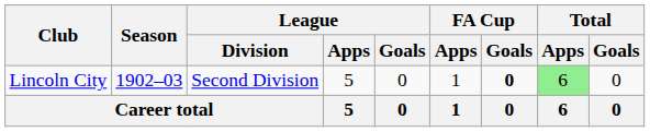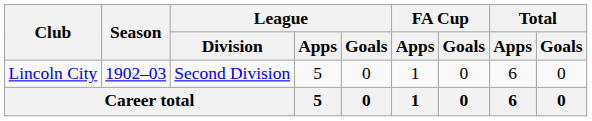Lincoln City | FA Cup / Goals: bold -> normal
Lincoln City | Total / Apps: lightgreen background -> no background
